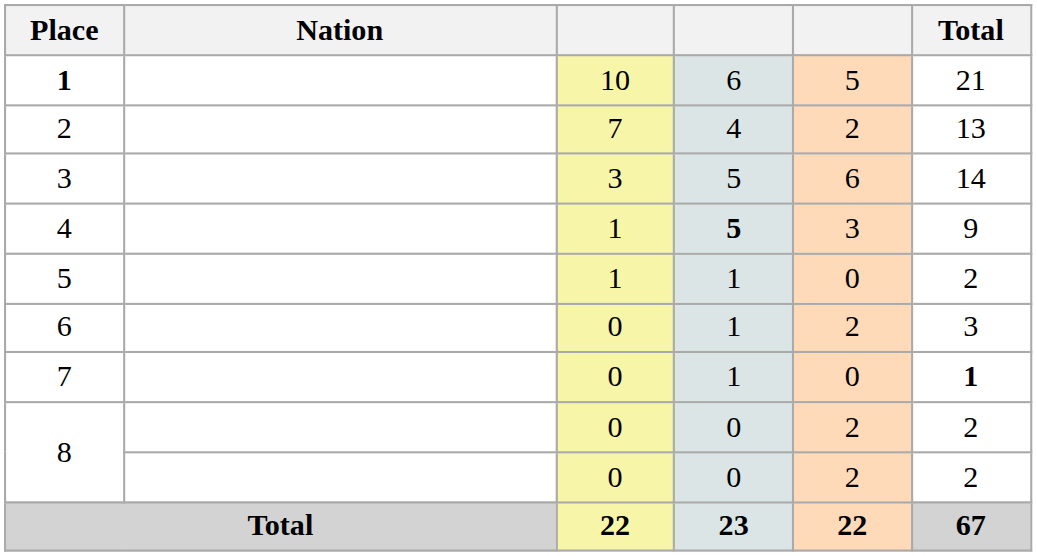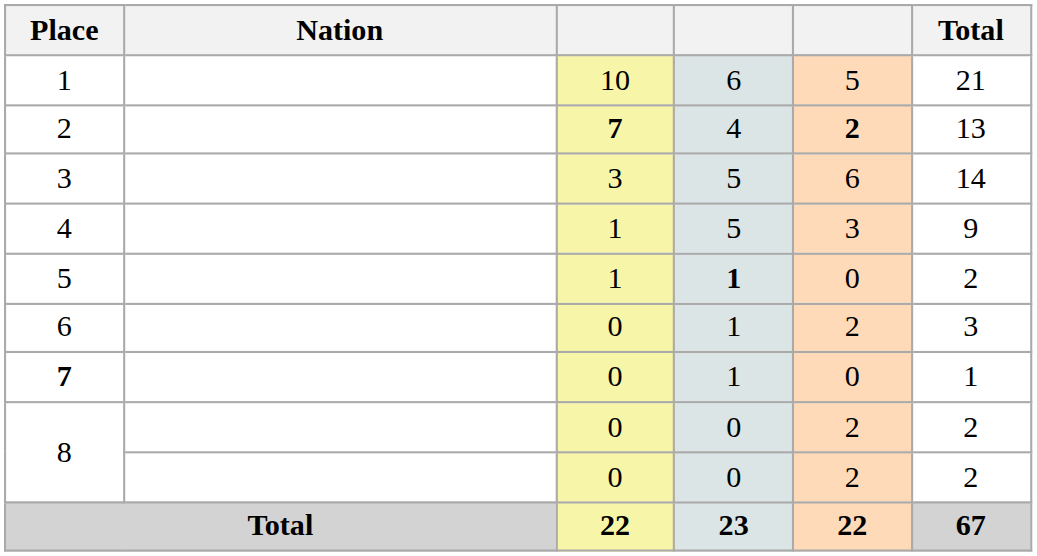row 2 | Place: bold -> normal
row 3 | column 3: normal -> bold
row 3 | column 5: normal -> bold
row 5 | column 4: bold -> normal
row 6 | column 4: normal -> bold
row 8 | Place: normal -> bold
row 8 | Total: bold -> normal
